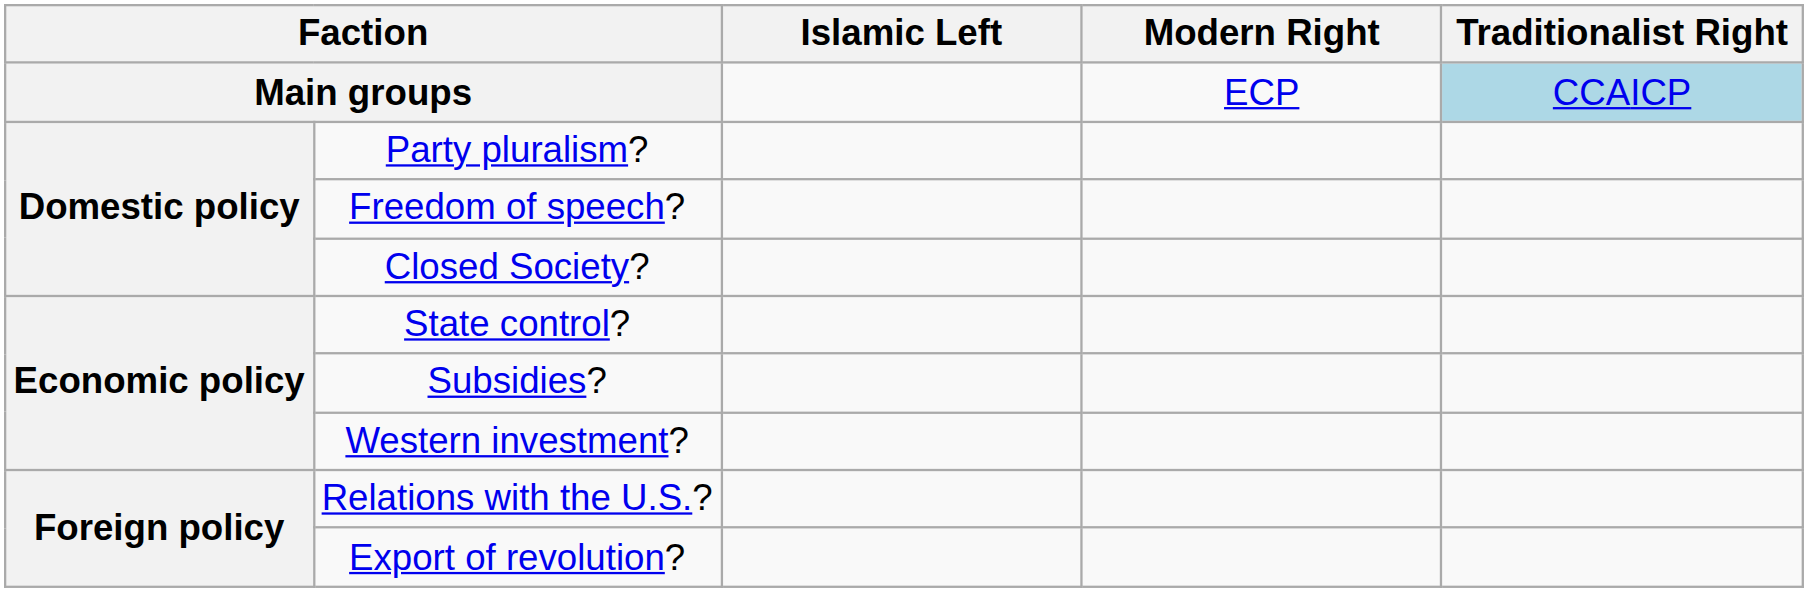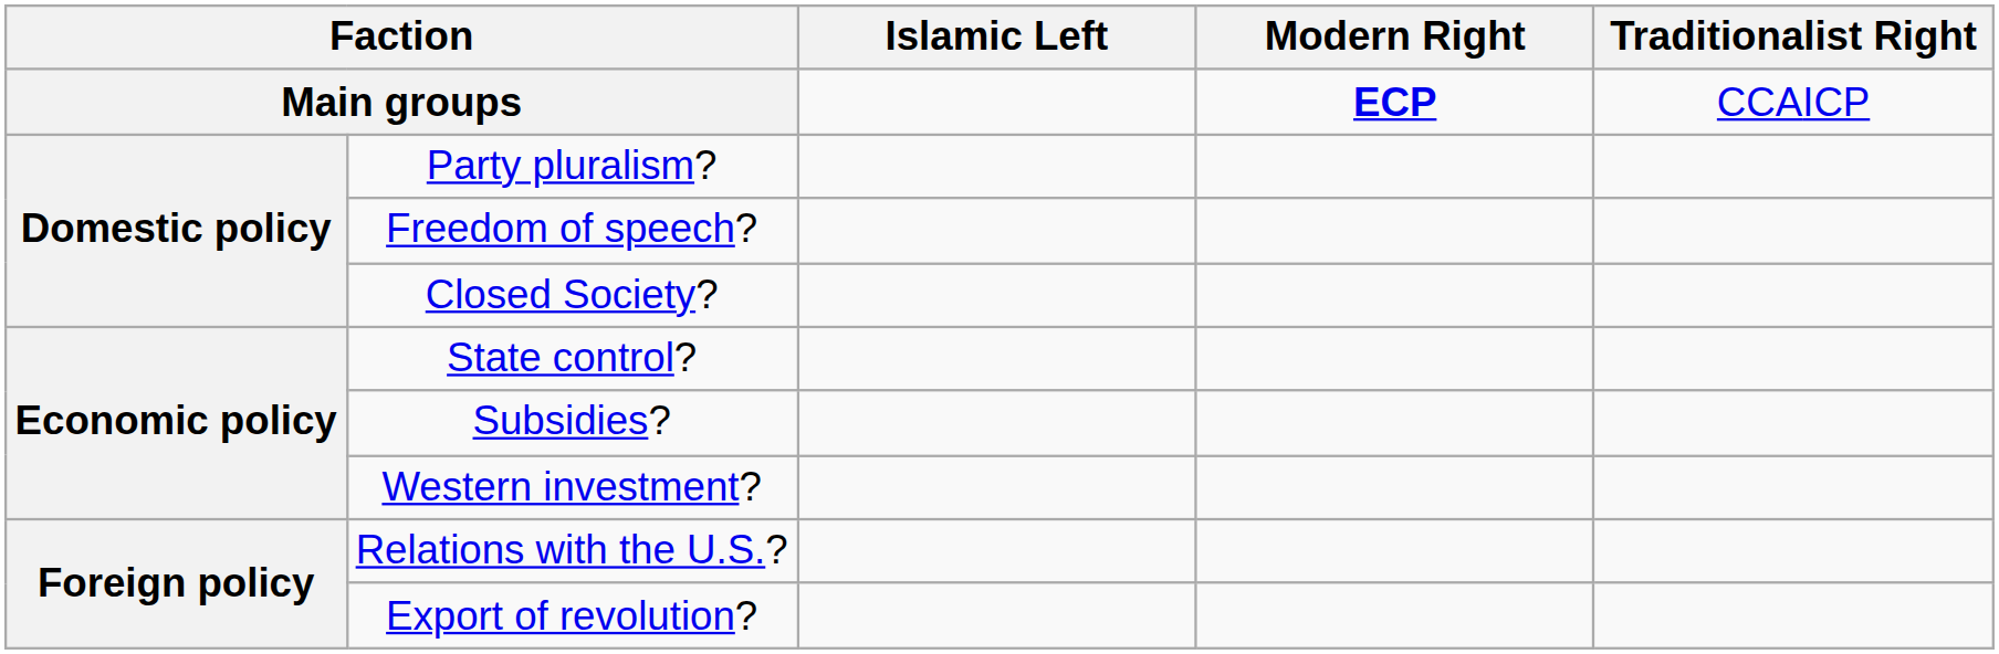Main groups | Modern Right: normal -> bold
Main groups | Traditionalist Right: lightblue background -> no background
